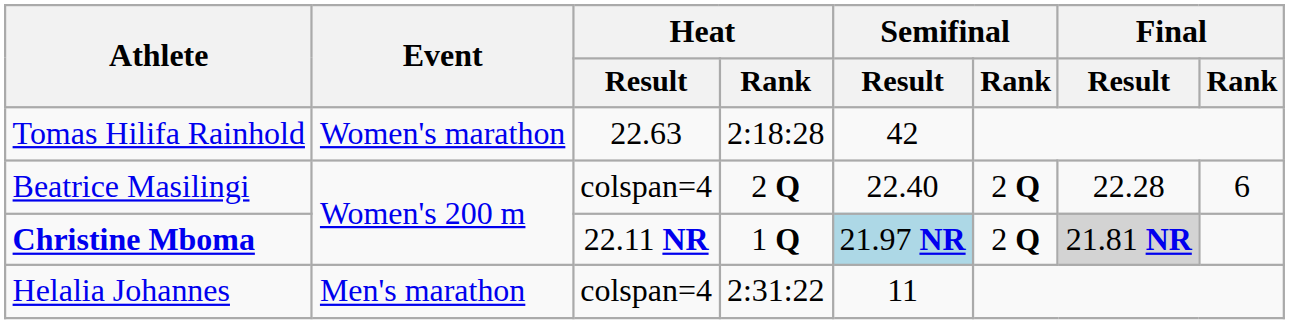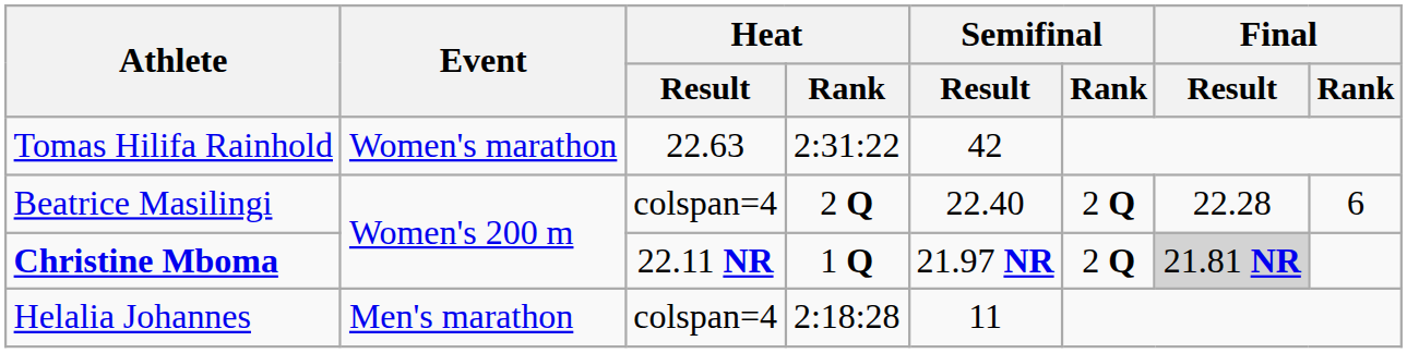Tomas Hilifa Rainhold | Heat / Rank: 2:18:28 -> 2:31:22
Christine Mboma | Semifinal / Result: lightblue background -> no background
Helalia Johannes | Heat / Rank: 2:31:22 -> 2:18:28
